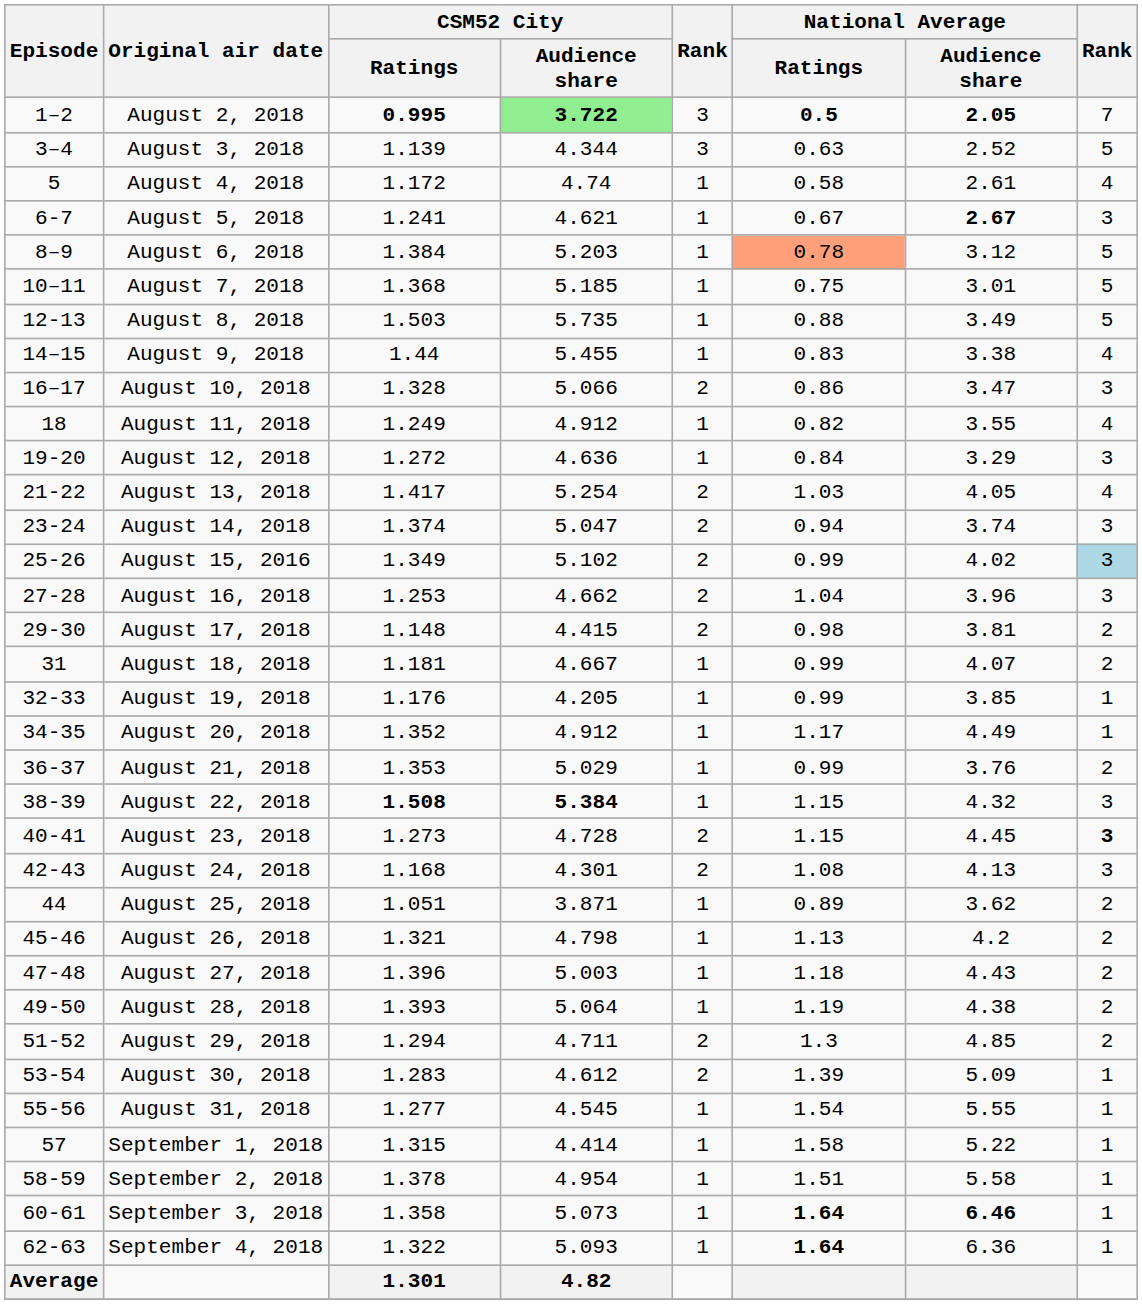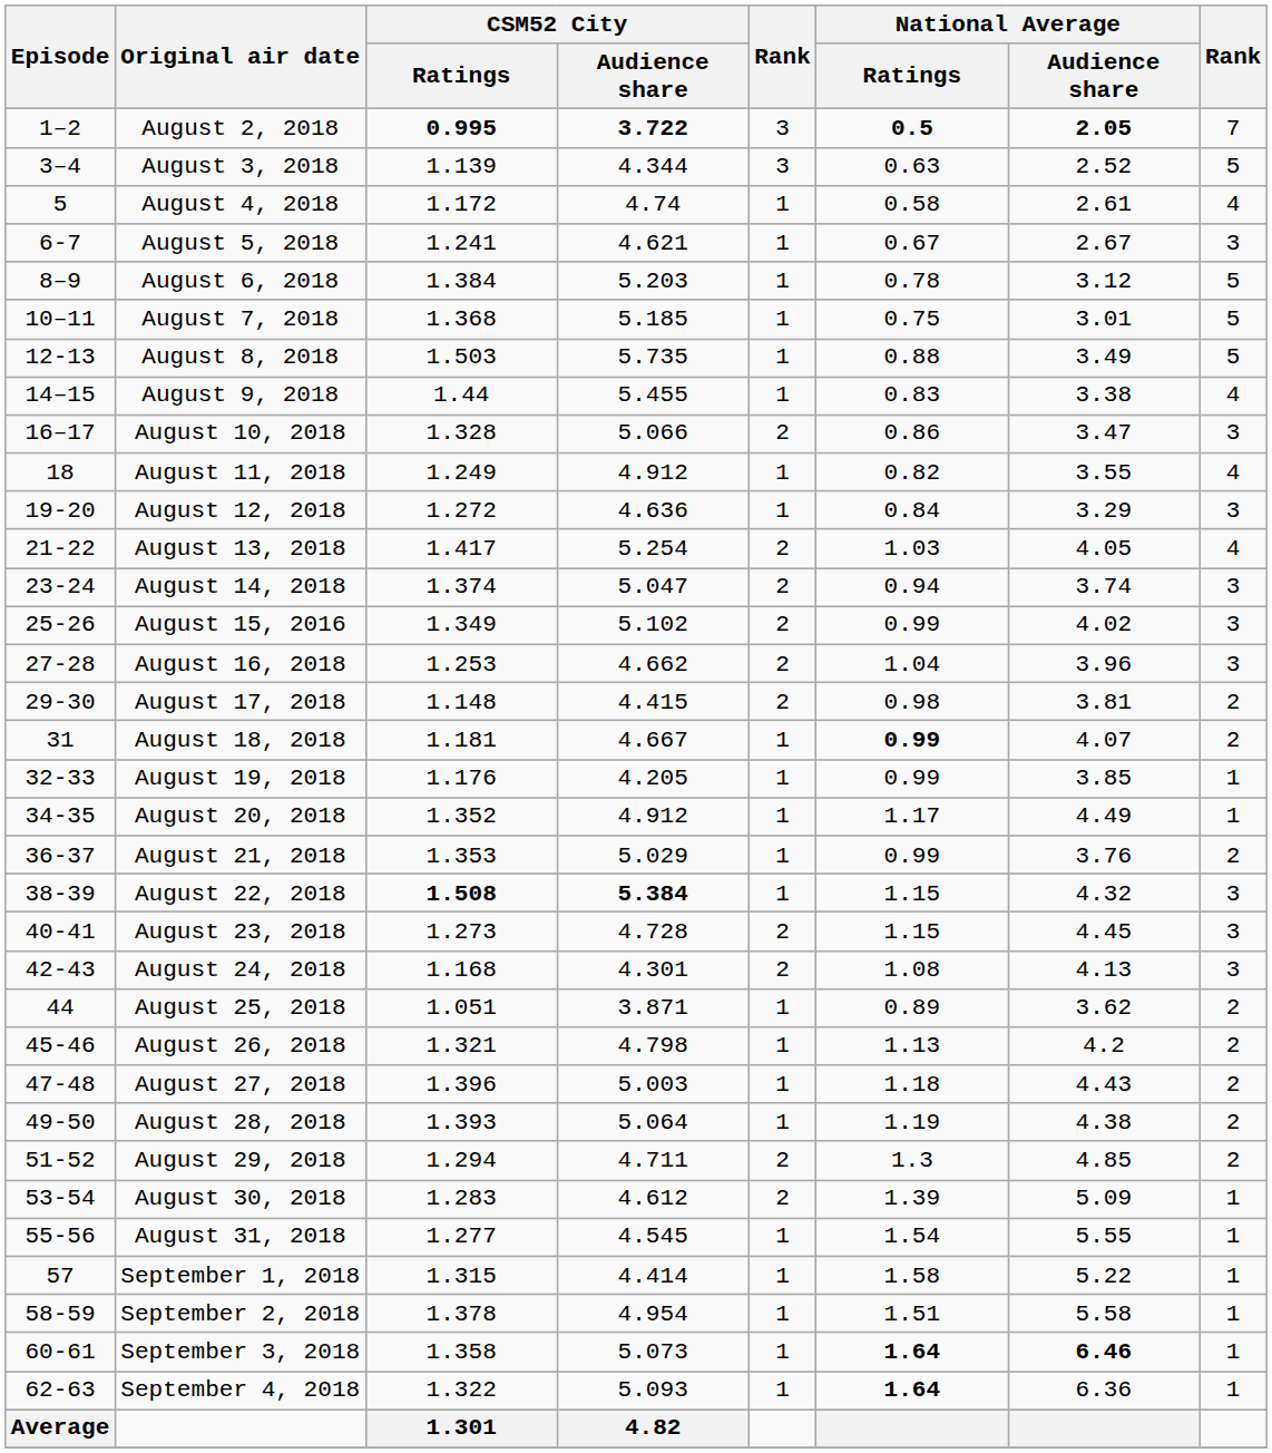August 2, 2018 | CSM52 City / Audience share: lightgreen background -> no background
August 5, 2018 | National Average / Audience share: bold -> normal
August 6, 2018 | National Average / Ratings: lightsalmon background -> no background
August 15, 2016 | column 8: lightblue background -> no background
August 18, 2018 | National Average / Ratings: normal -> bold
August 23, 2018 | column 8: bold -> normal
